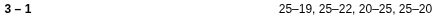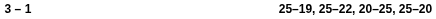row 1 | column 2: normal -> bold
